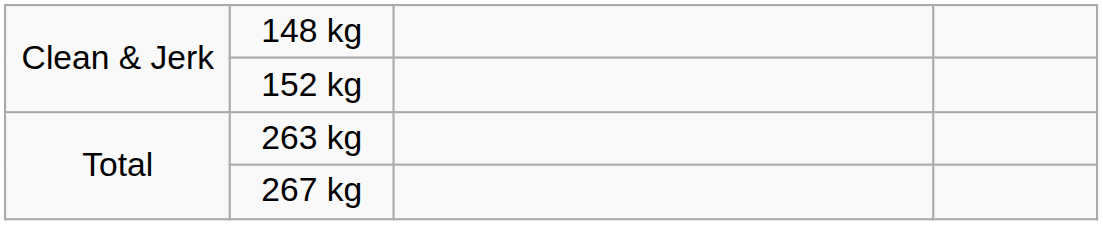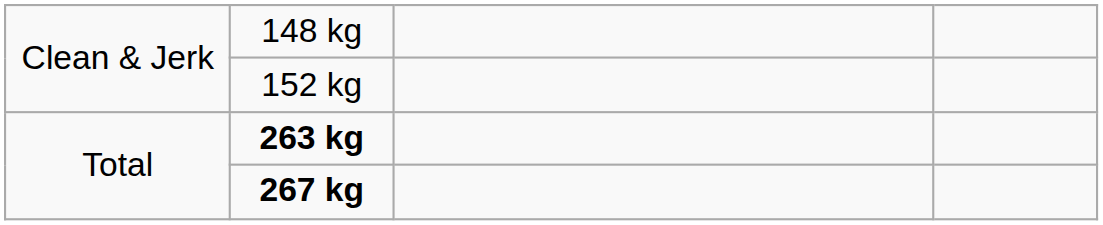263 kg | column 2: normal -> bold
267 kg | column 2: normal -> bold
